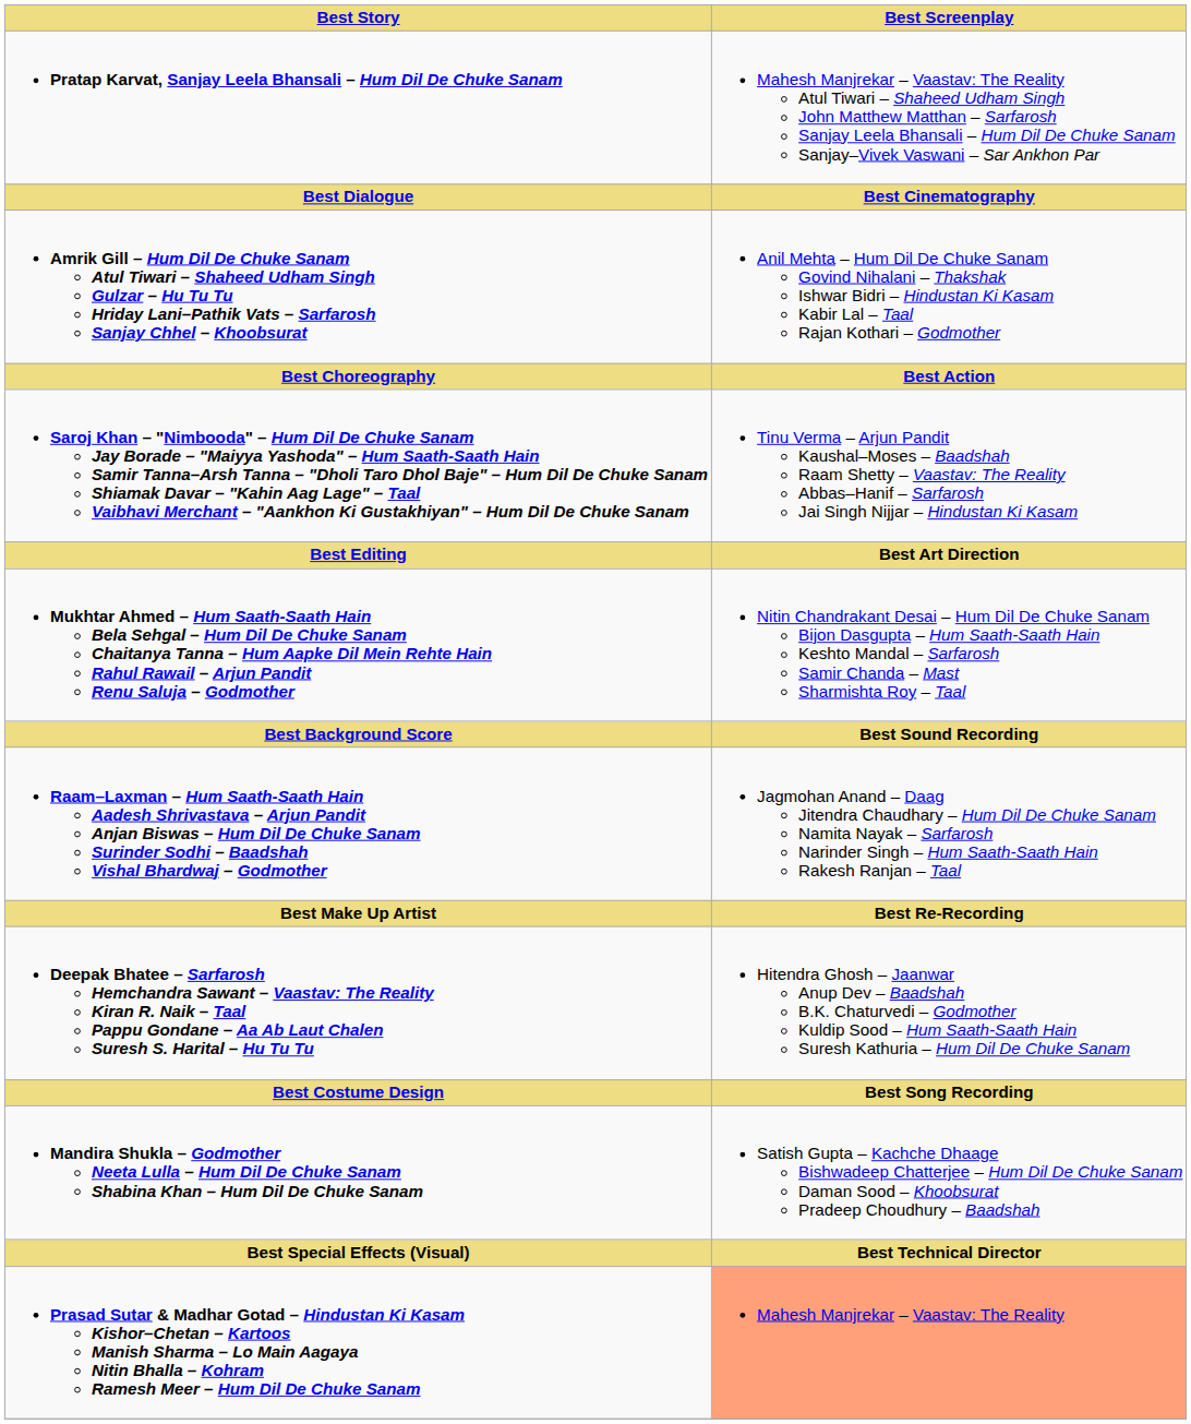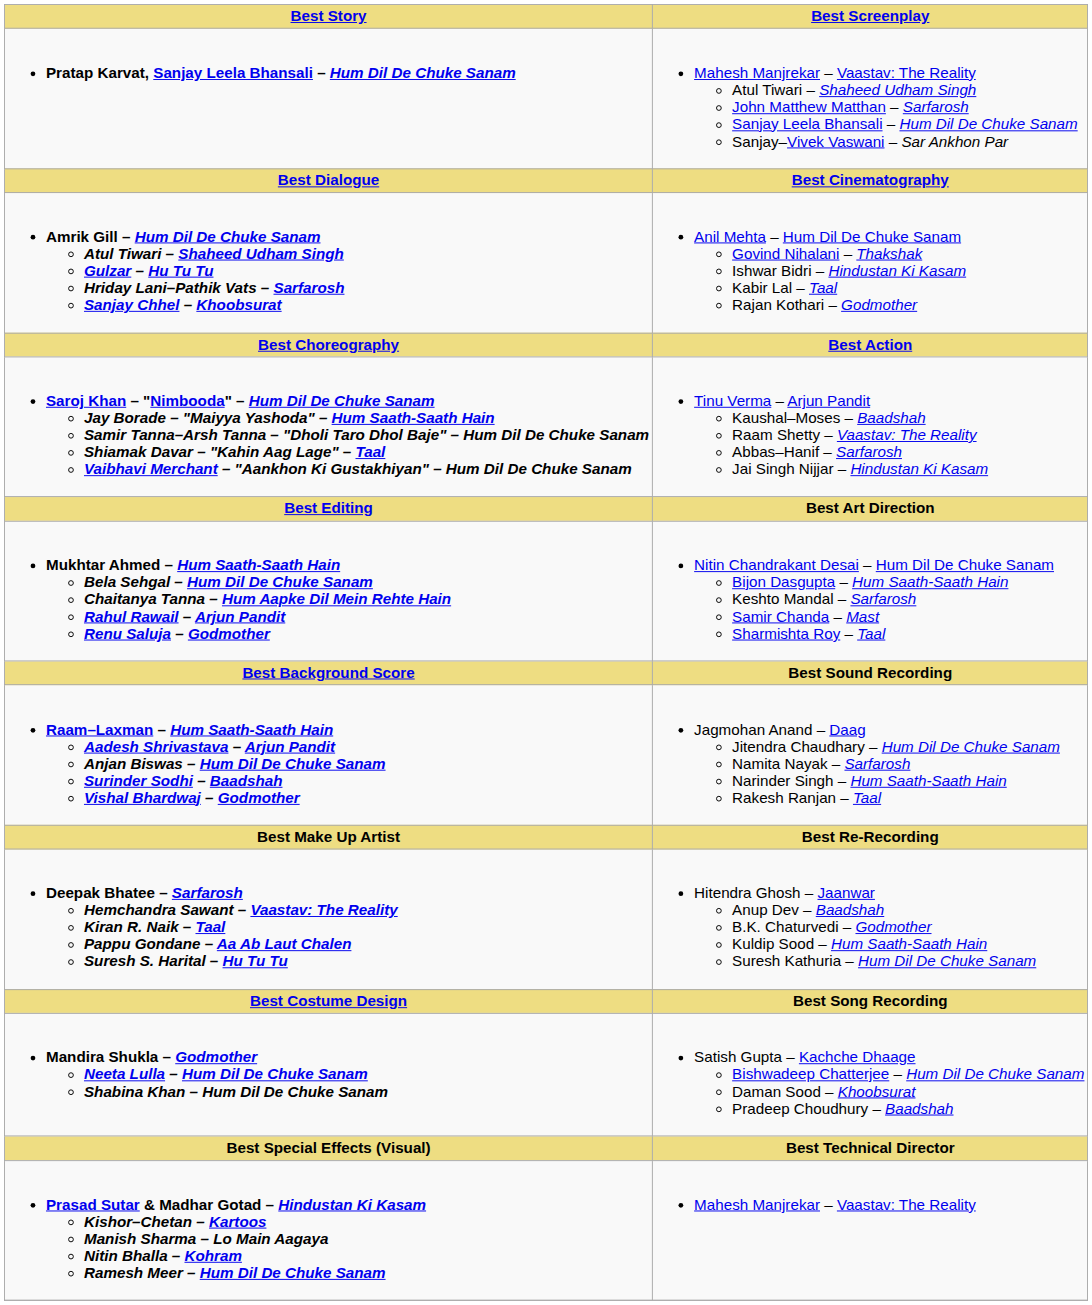row 16 | Best Screenplay: lightsalmon background -> no background
